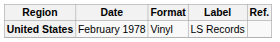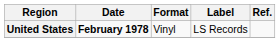United States | Date: normal -> bold
